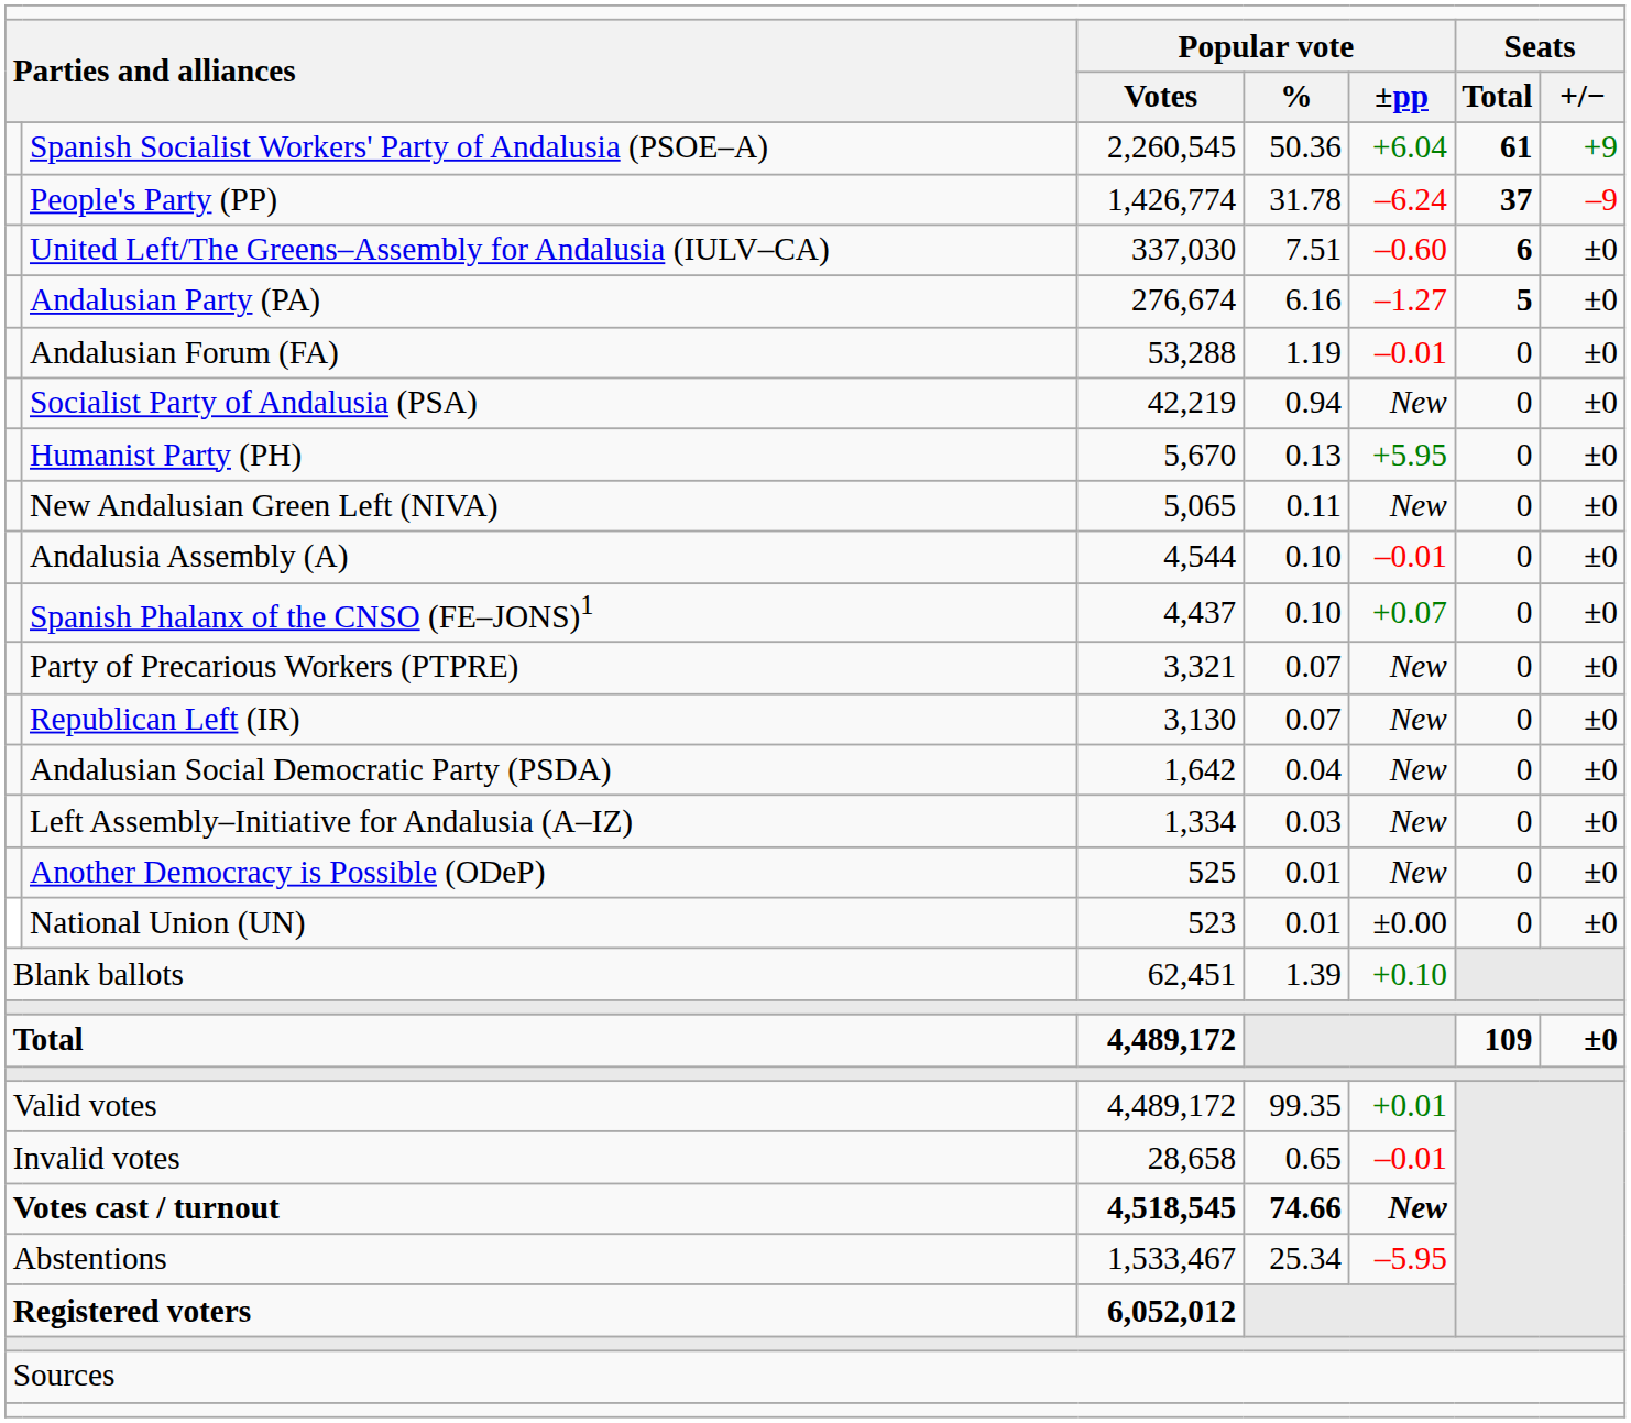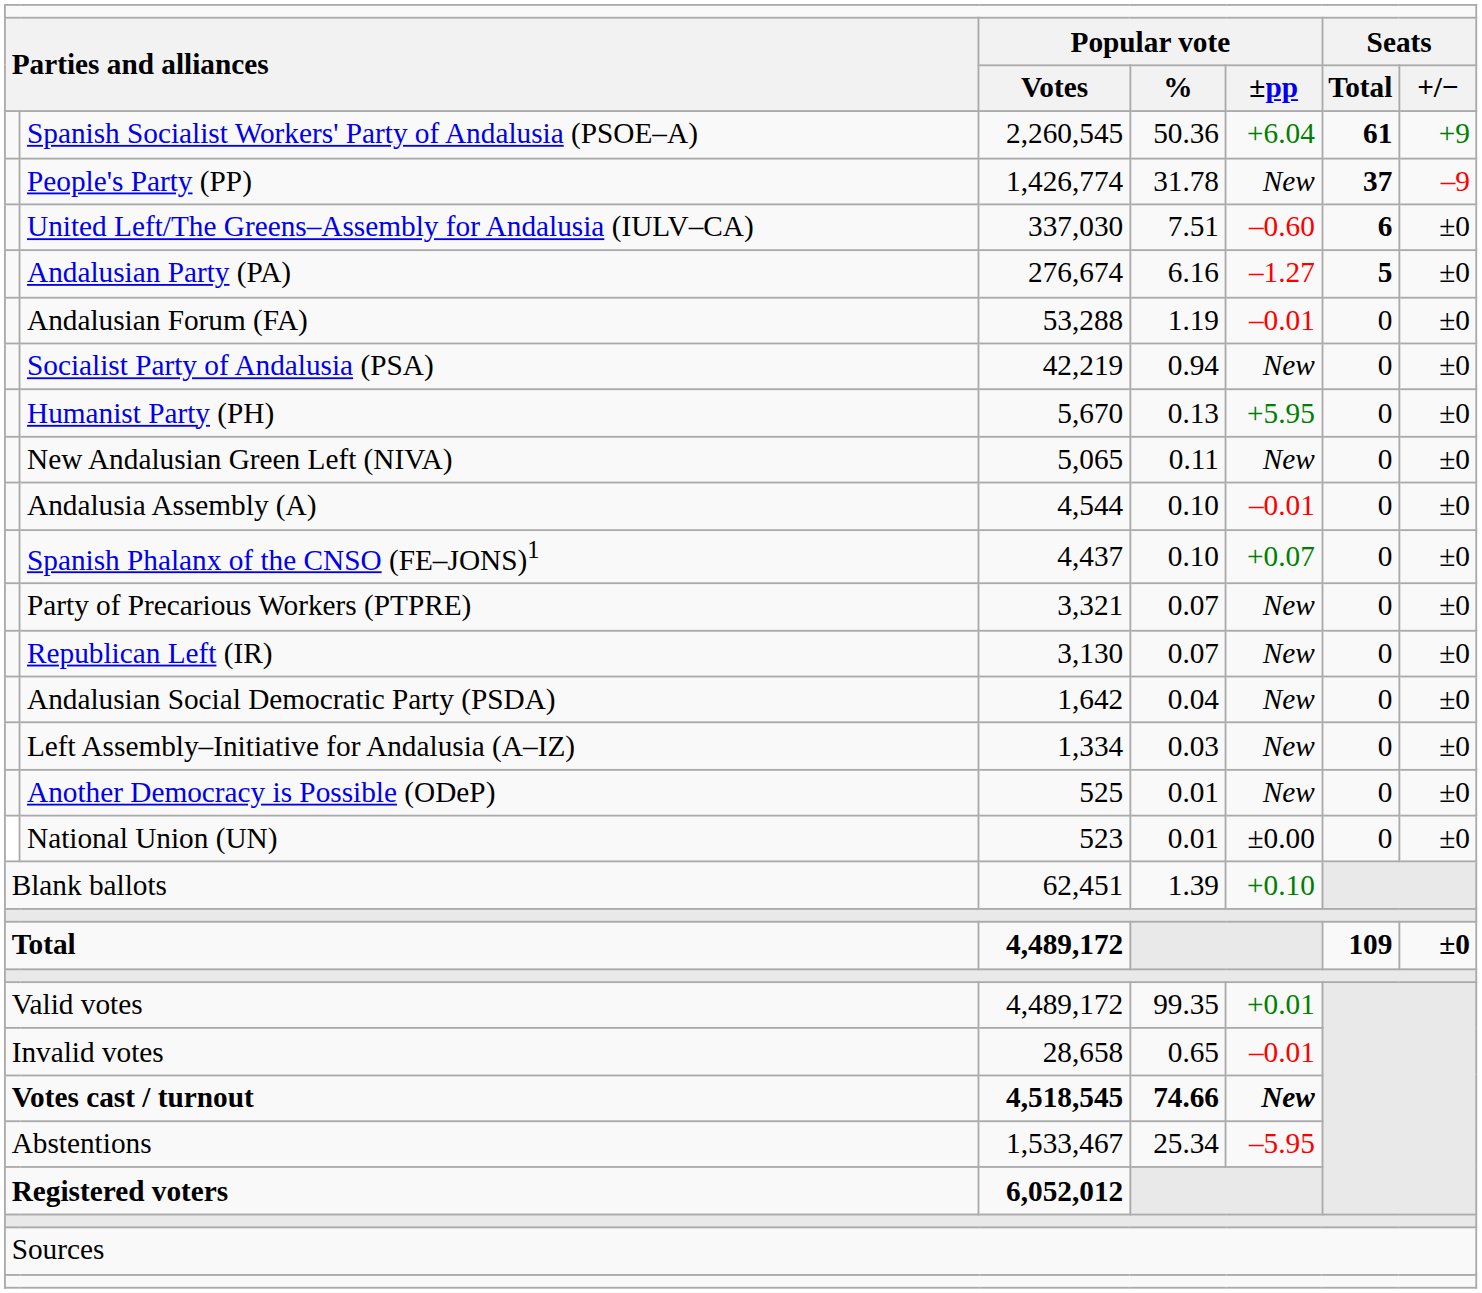People's Party (PP) | column 5: –6.24 -> New
